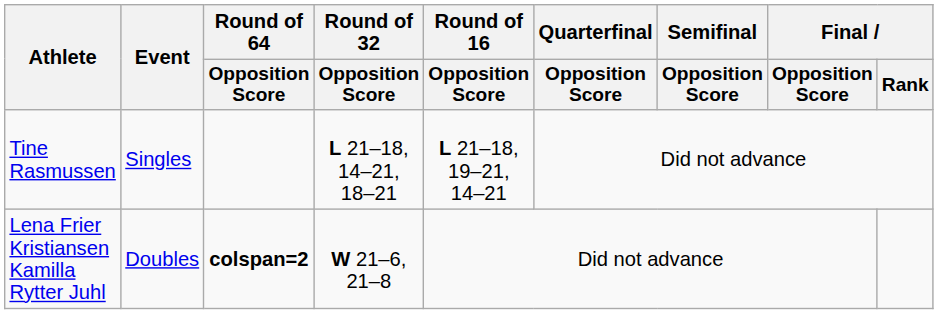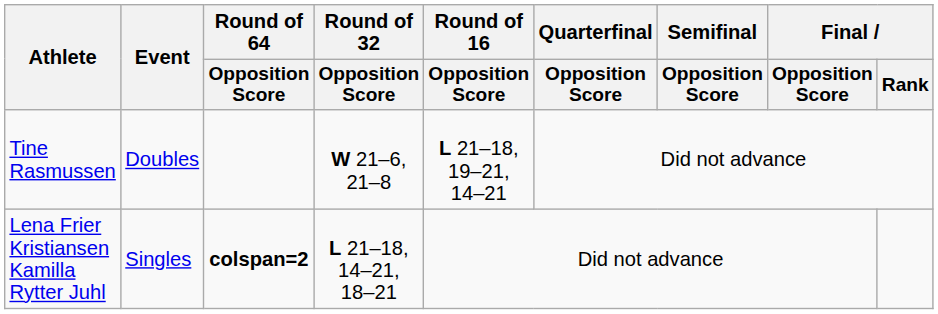Tine Rasmussen | Event: Singles -> Doubles
Tine Rasmussen | Round of 32 / Opposition Score: L 21–18, 14–21, 18–21 -> W 21–6, 21–8
Lena Frier Kristiansen Kamilla Rytter Juhl | Event: Doubles -> Singles
Lena Frier Kristiansen Kamilla Rytter Juhl | Round of 32 / Opposition Score: W 21–6, 21–8 -> L 21–18, 14–21, 18–21
